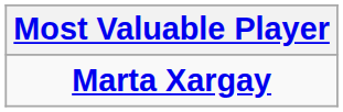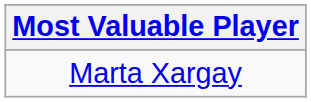row 2 | column 1: bold -> normal
